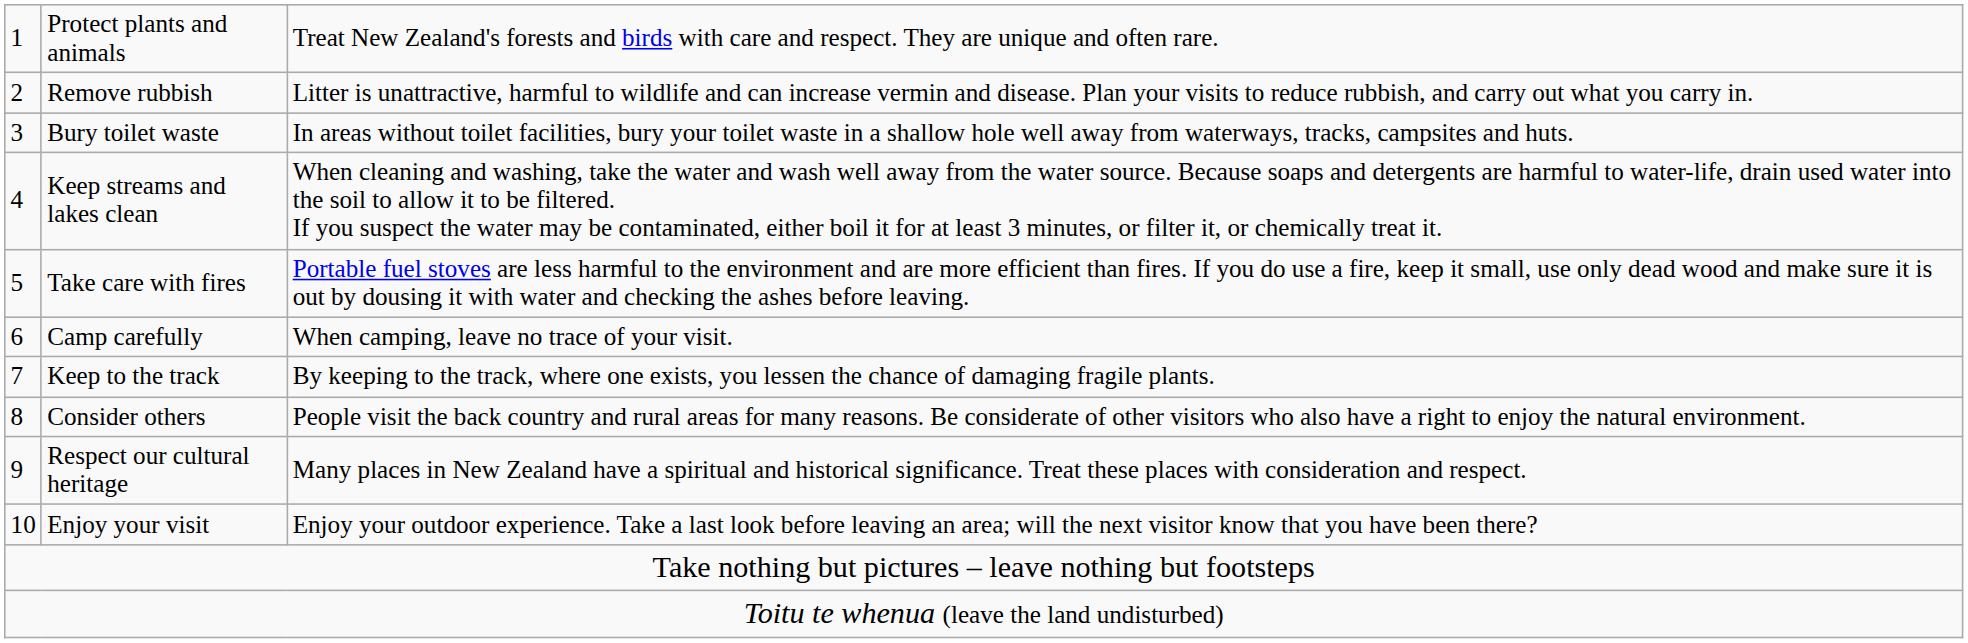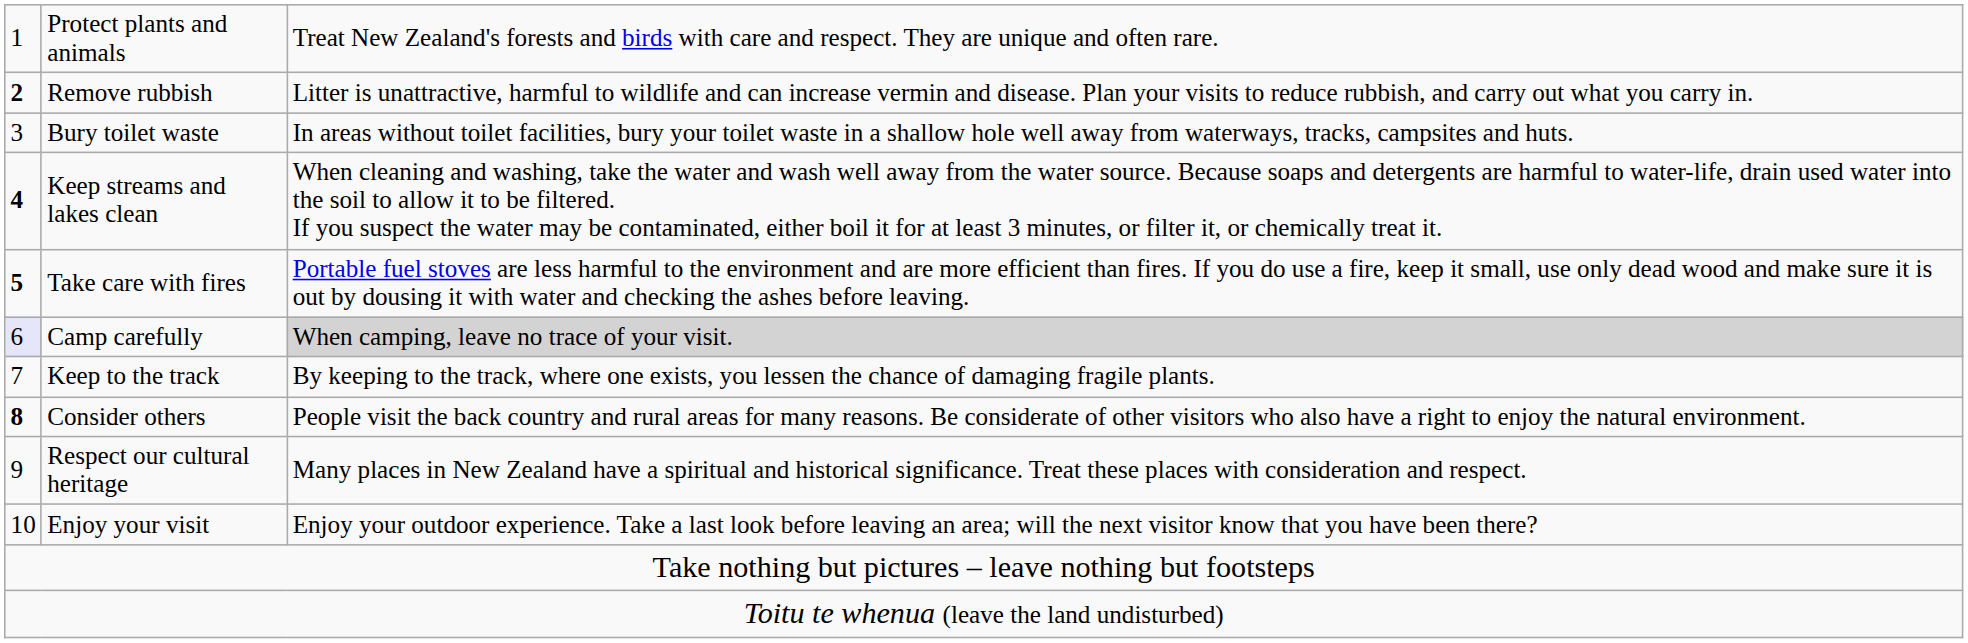Remove rubbish | column 1: normal -> bold
Keep streams and lakes clean | column 1: normal -> bold
Take care with fires | column 1: normal -> bold
Camp carefully | column 1: no background -> lavender background
Camp carefully | column 3: no background -> lightgrey background
Consider others | column 1: normal -> bold
